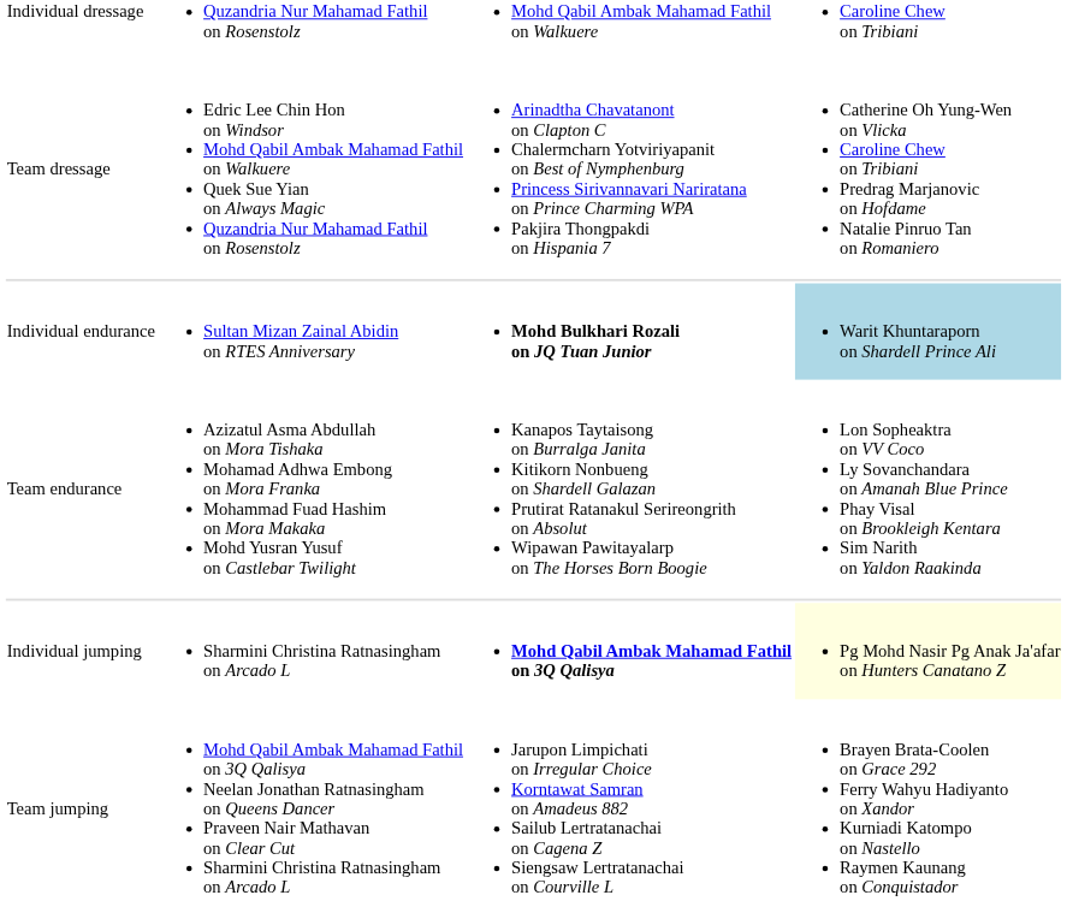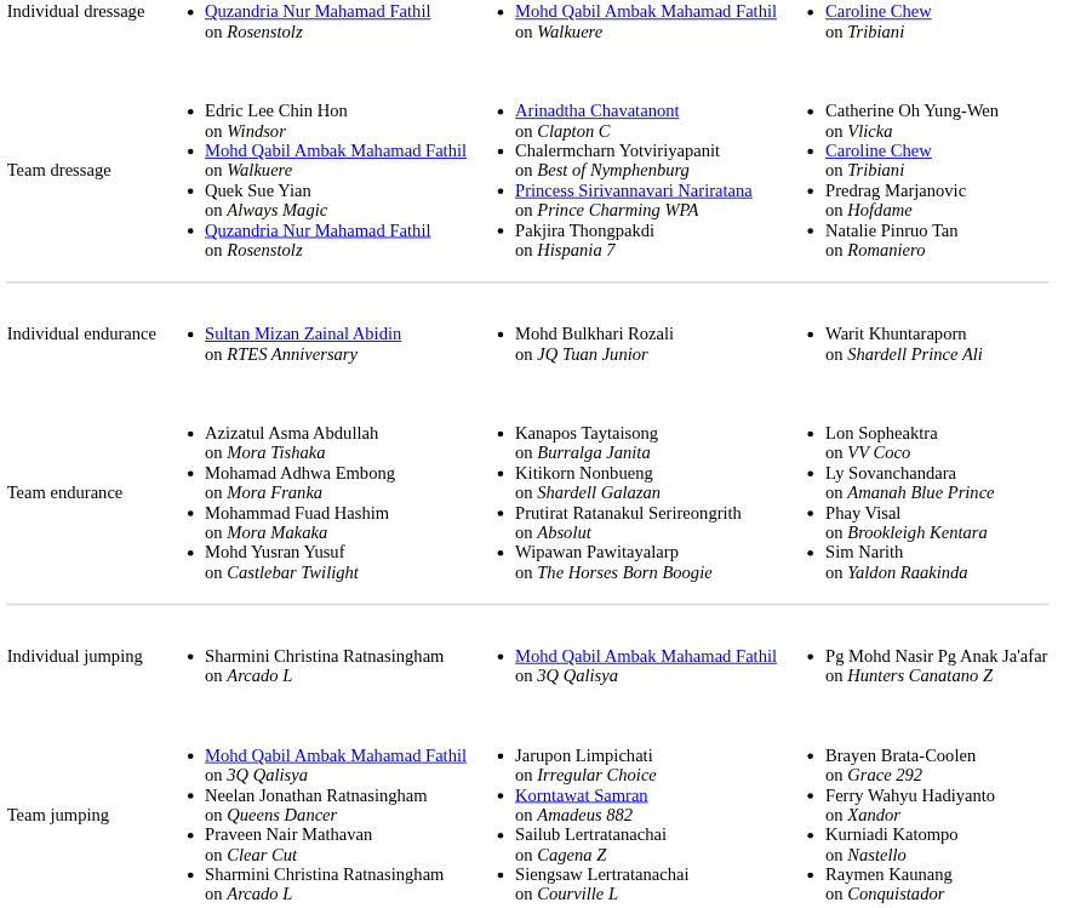Individual endurance | column 3: bold -> normal
Individual endurance | column 4: lightblue background -> no background
Individual jumping | column 3: bold -> normal
Individual jumping | column 4: lightyellow background -> no background
